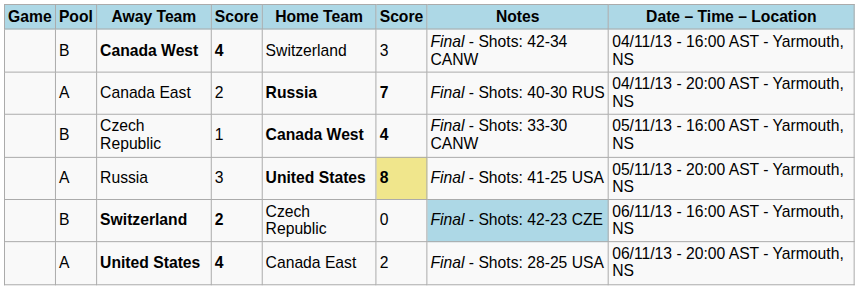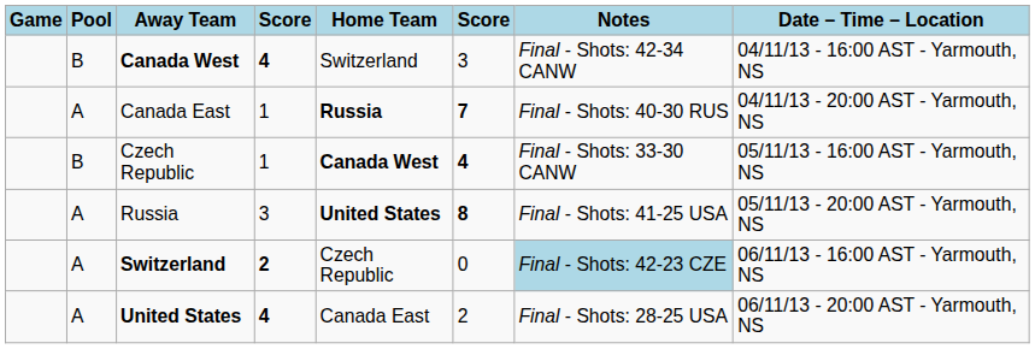row 3 | column 4: 2 -> 1
row 5 | column 6: khaki background -> no background
row 6 | Pool: B -> A
